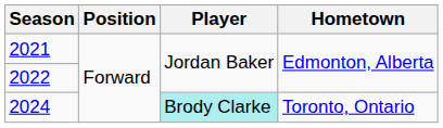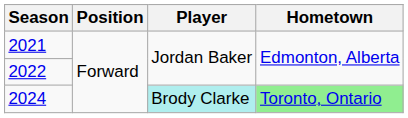2024 | Hometown: no background -> lightgreen background
